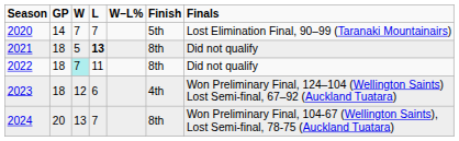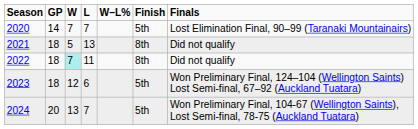2021 | column 4: bold -> normal
2023 | column 6: 4th -> 5th
2024 | column 6: 8th -> 5th
